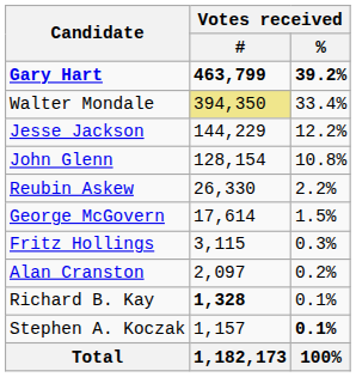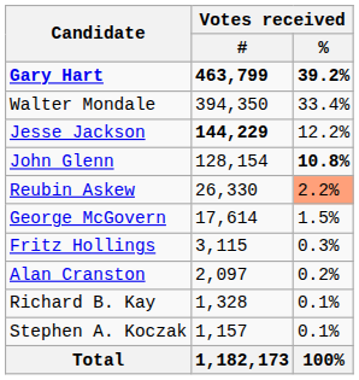Walter Mondale | Votes received / #: khaki background -> no background
Jesse Jackson | Votes received / #: normal -> bold
John Glenn | Votes received / %: normal -> bold
Reubin Askew | Votes received / %: no background -> lightsalmon background
Richard B. Kay | Votes received / #: bold -> normal
Stephen A. Koczak | Votes received / %: bold -> normal
